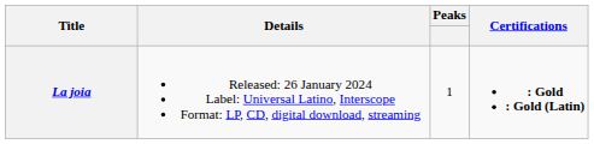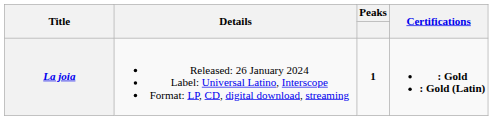La joia | Peaks: normal -> bold
